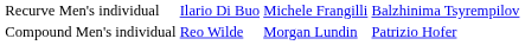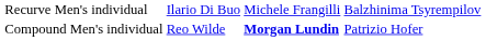Compound Men's individual | column 3: normal -> bold
